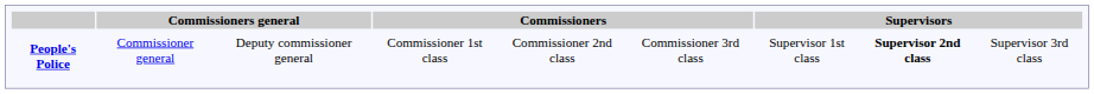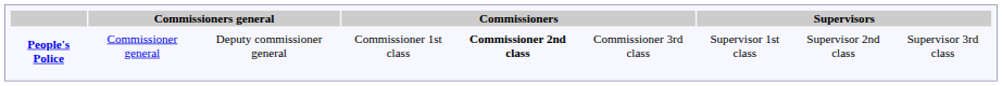Commissioner general | column 5: normal -> bold
Commissioner general | column 8: bold -> normal
